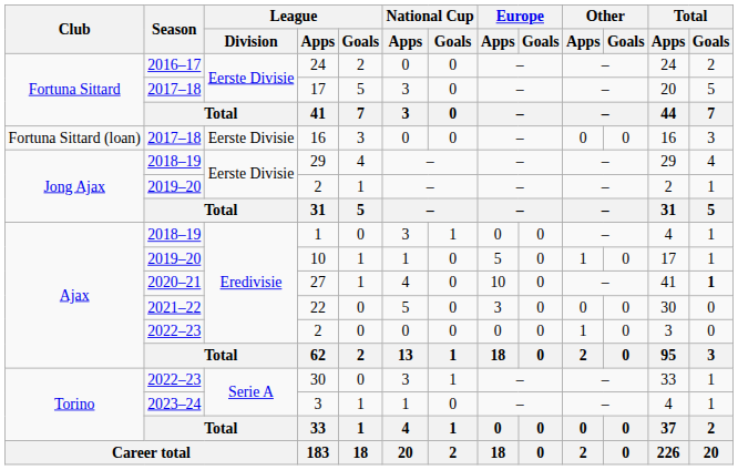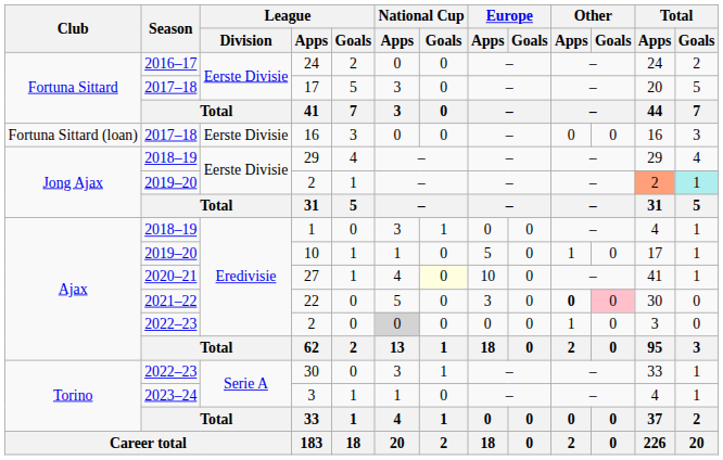2019–20 / 2 | Total / Apps: no background -> lightsalmon background
2019–20 / 2 | Total / Goals: no background -> paleturquoise background
27 | National Cup / Goals: no background -> lightyellow background
27 | Total / Goals: bold -> normal
22 | Other / Apps: normal -> bold
22 | Other / Goals: no background -> pink background
2022–23 / 2 | National Cup / Apps: no background -> lightgrey background
